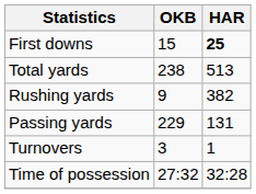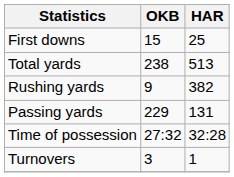First downs | HAR: bold -> normal
rows swapped: Turnovers <-> Time of possession
